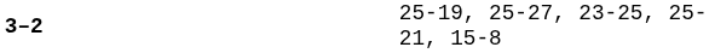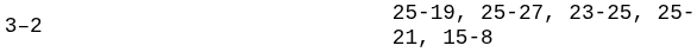row 1 | column 1: bold -> normal
